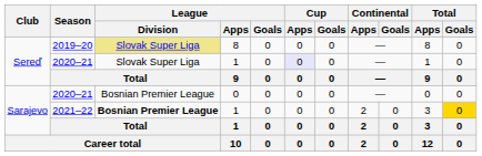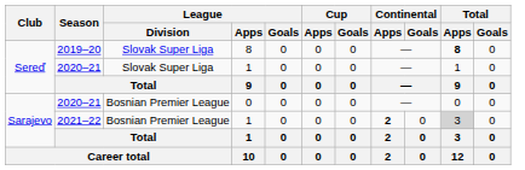2019–20 | League / Division: khaki background -> no background
2019–20 | Total / Apps: normal -> bold
2020–21 / 1 | Cup / Apps: lavender background -> no background
2021–22 | League / Division: bold -> normal
2021–22 | Continental / Apps: normal -> bold
2021–22 | Total / Apps: no background -> lightgrey background
2021–22 | Total / Goals: gold background -> no background
